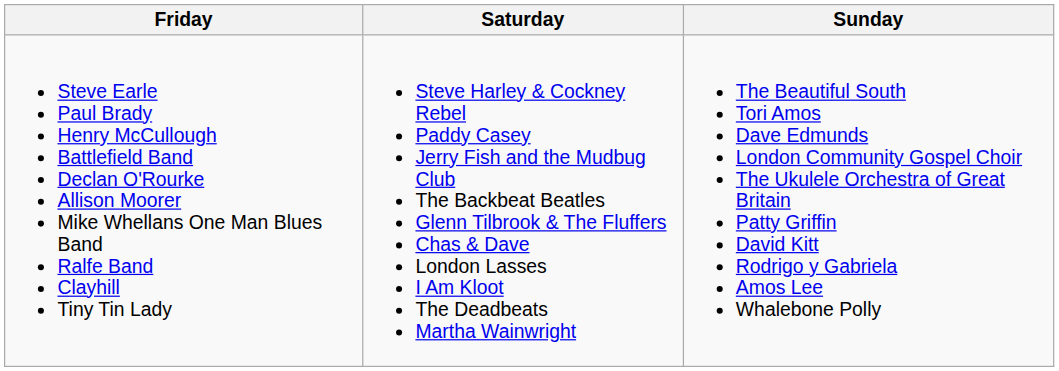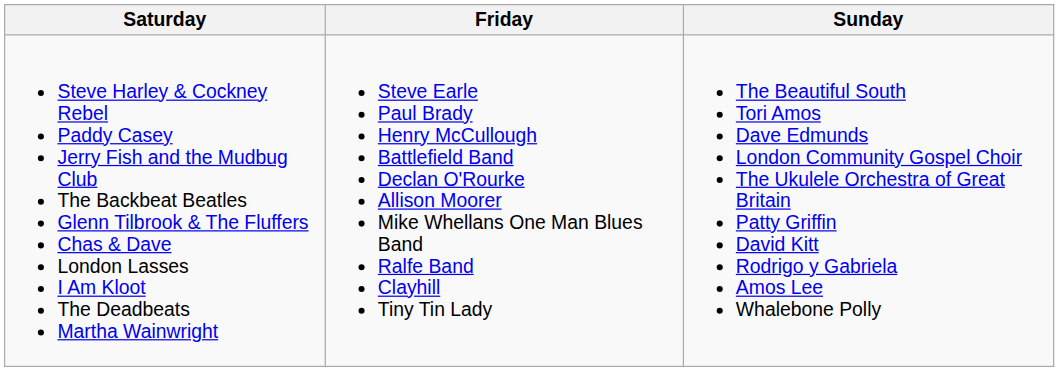columns swapped: Friday <-> Saturday
